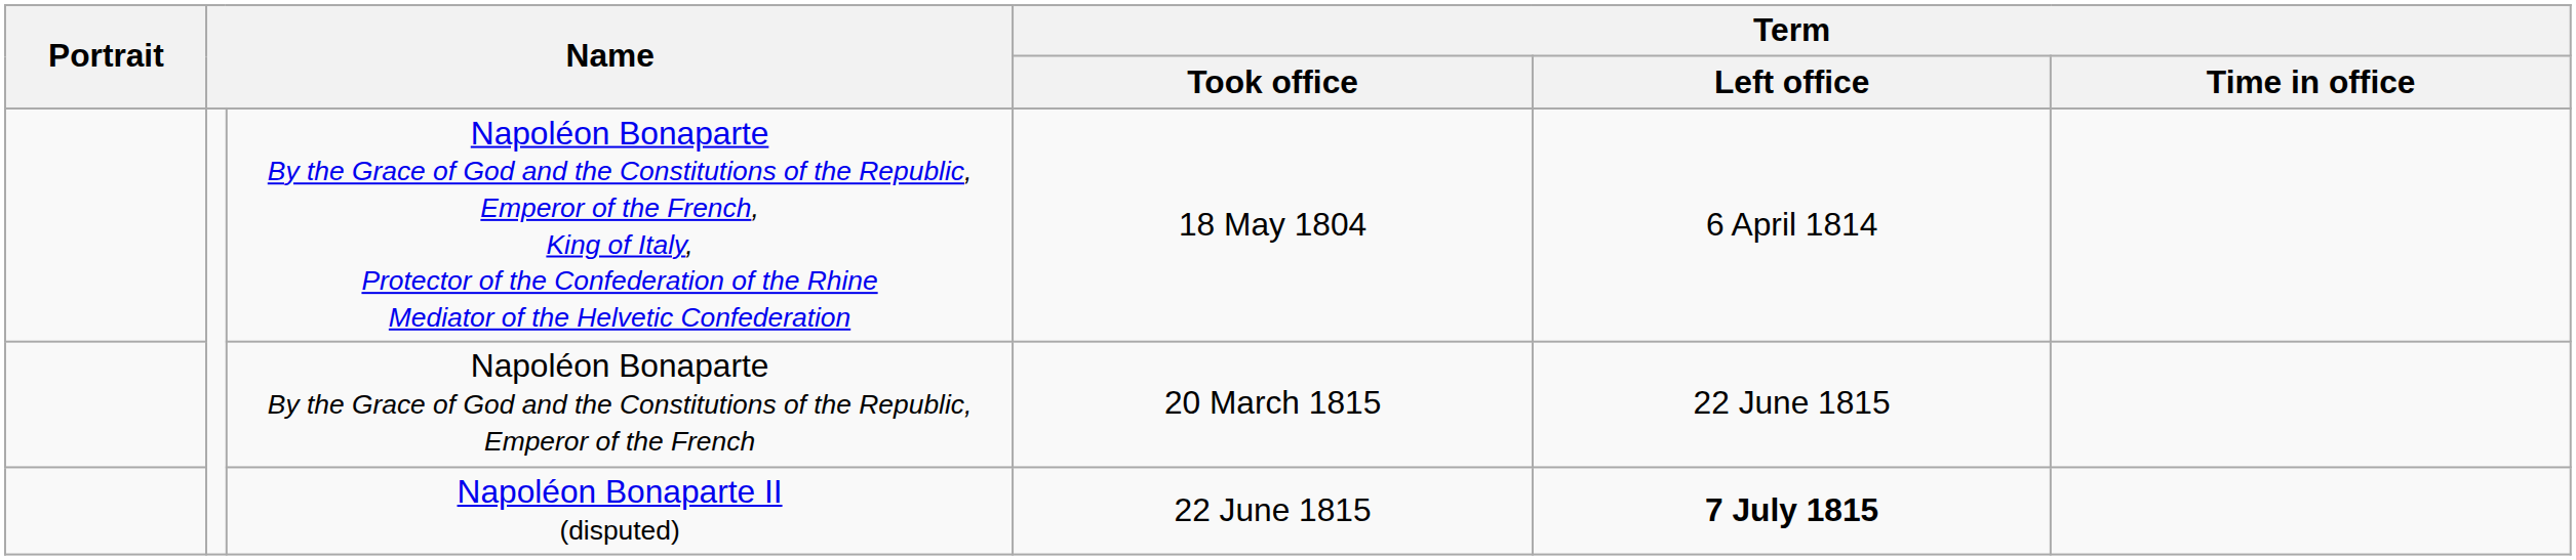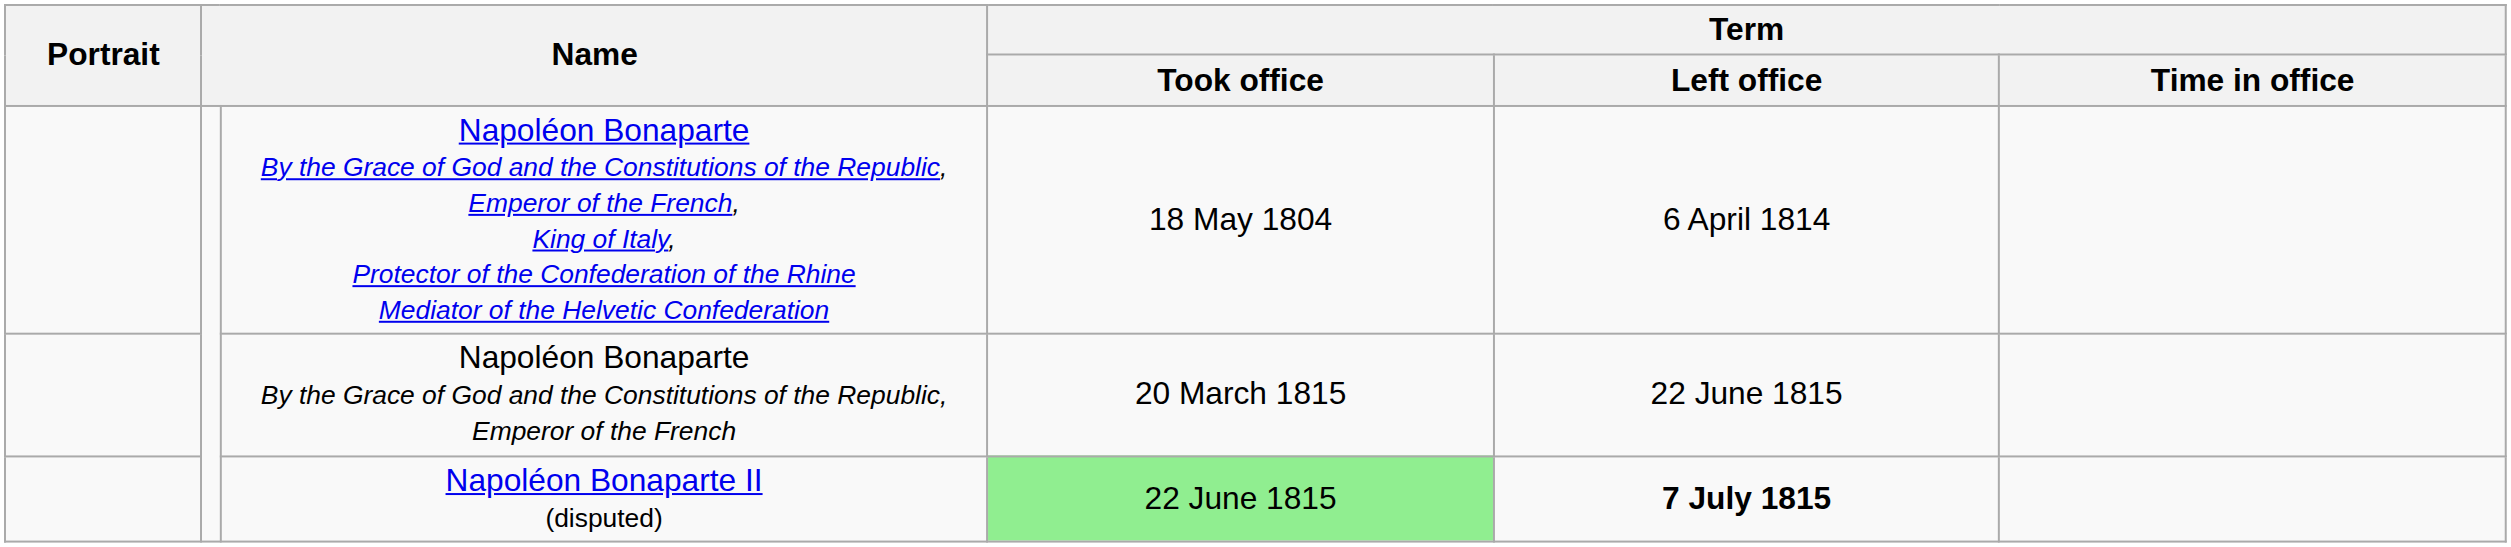Napoléon Bonaparte II (disputed) | Term / Took office: no background -> lightgreen background
